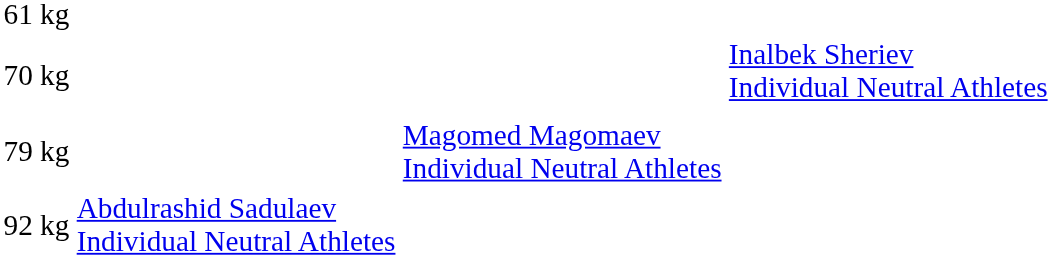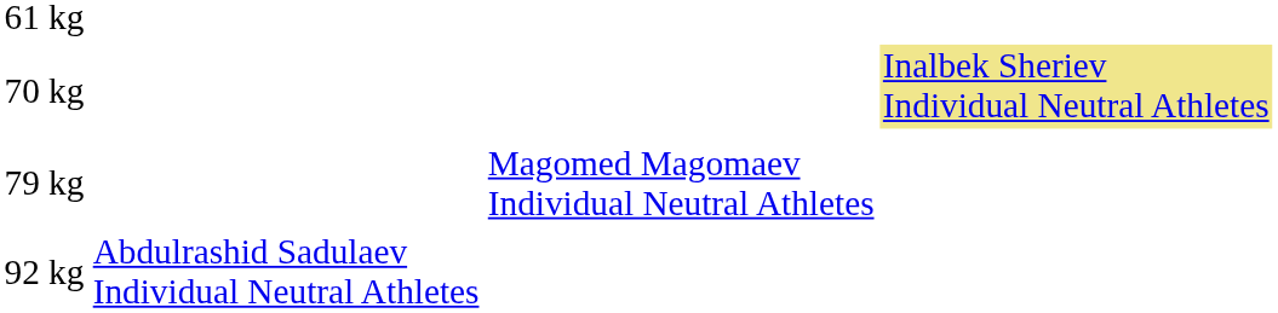70 kg / Inalbek Sheriev Individual Neutral Athletes | column 4: no background -> khaki background
